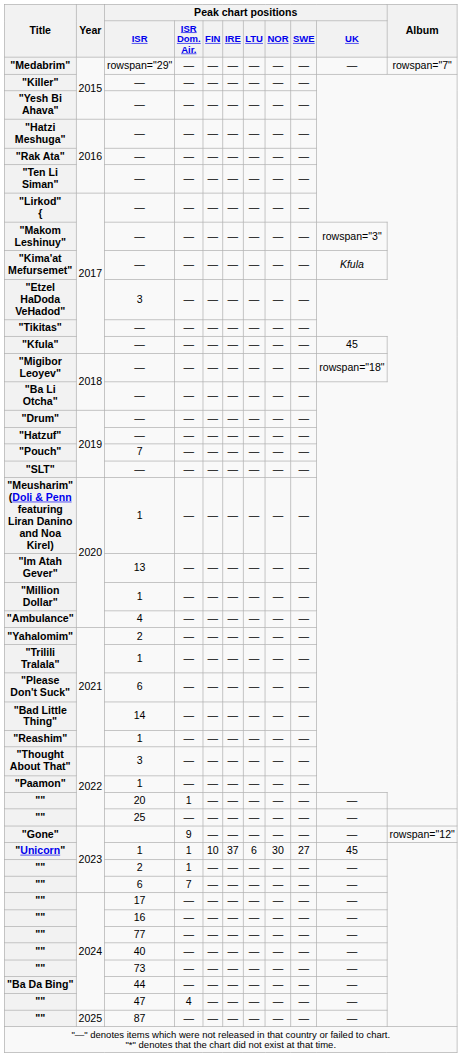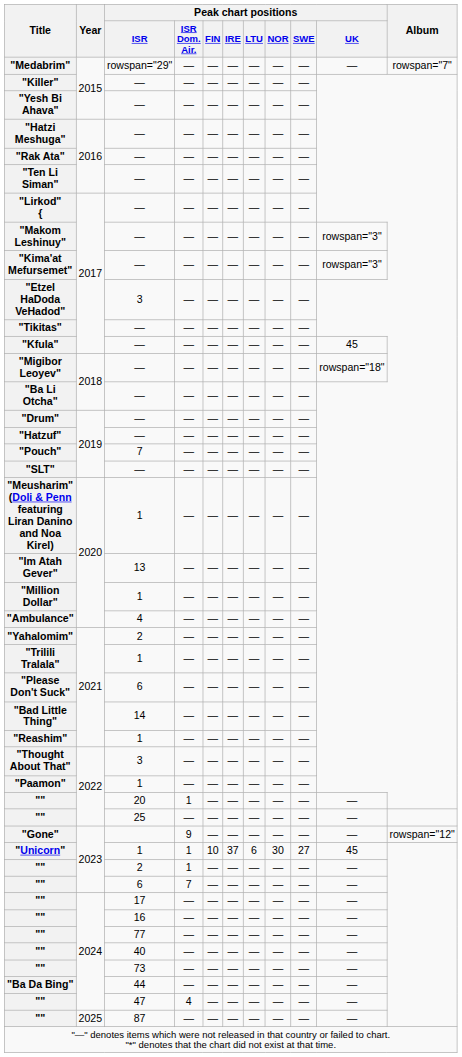"Kima'at Mefursemet" | Peak chart positions / UK: Kfula -> rowspan="3"
